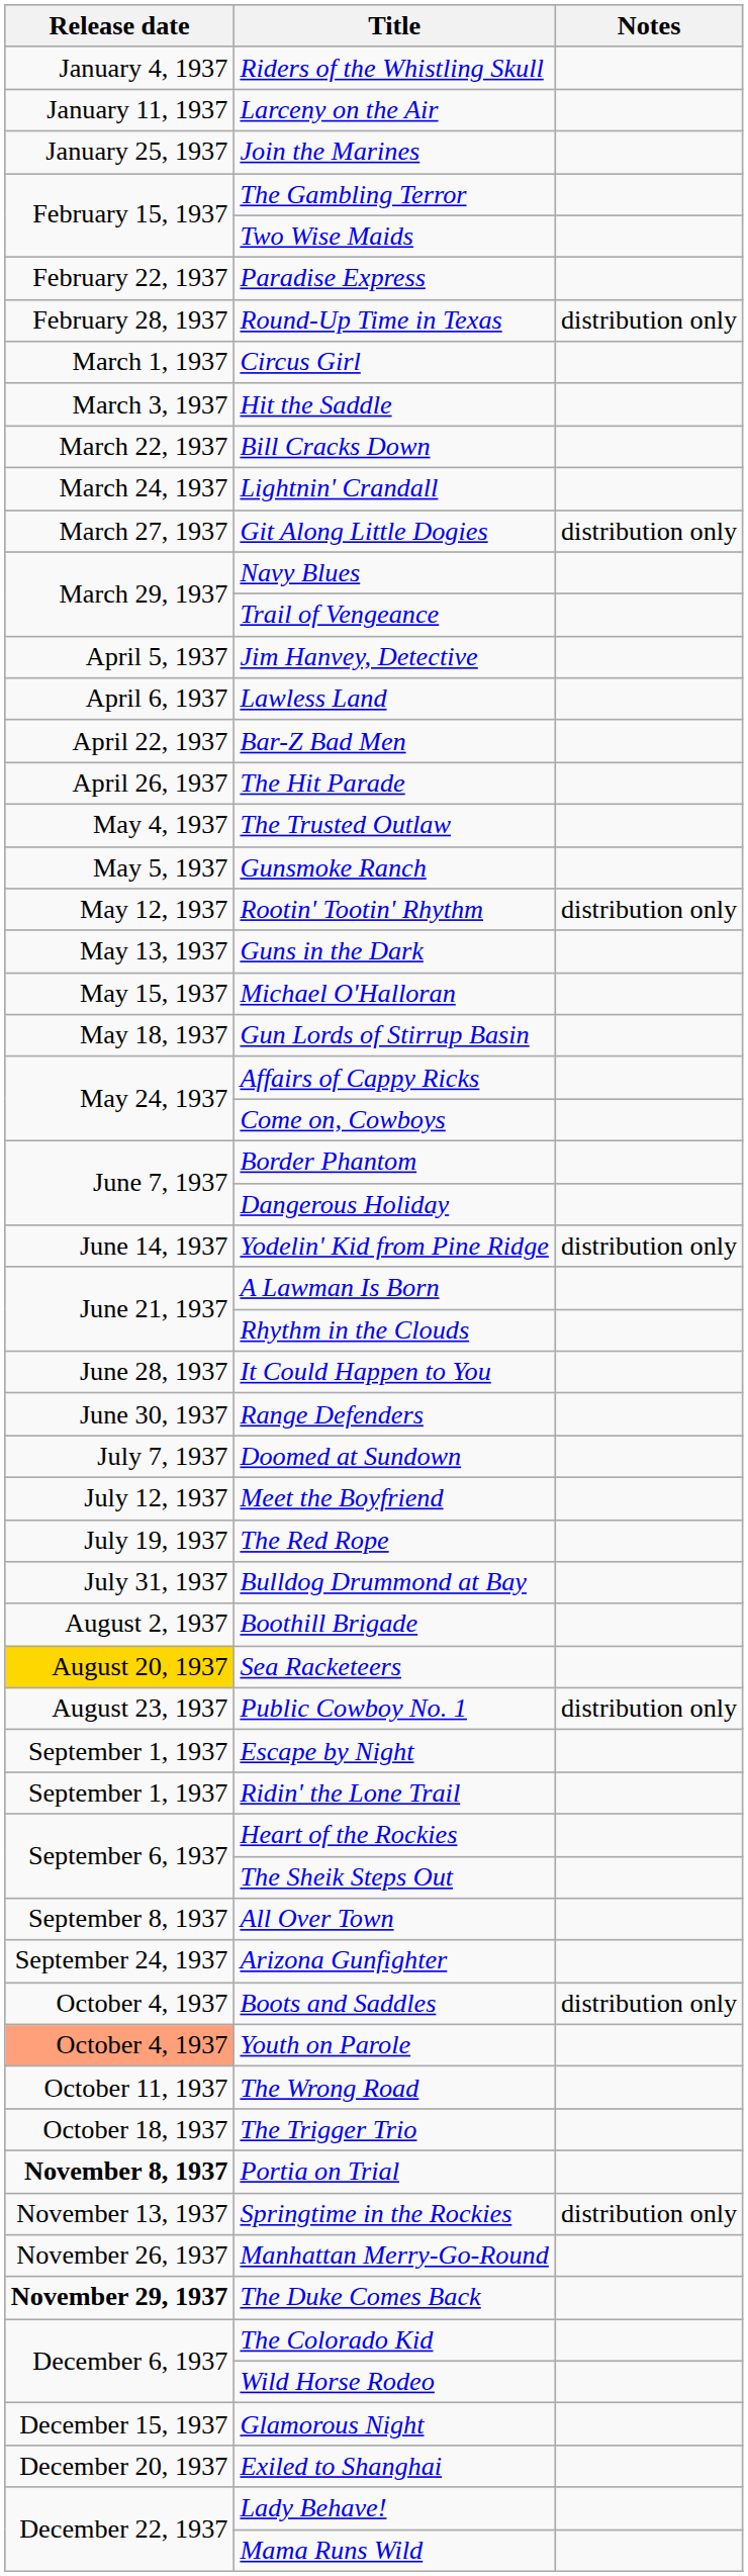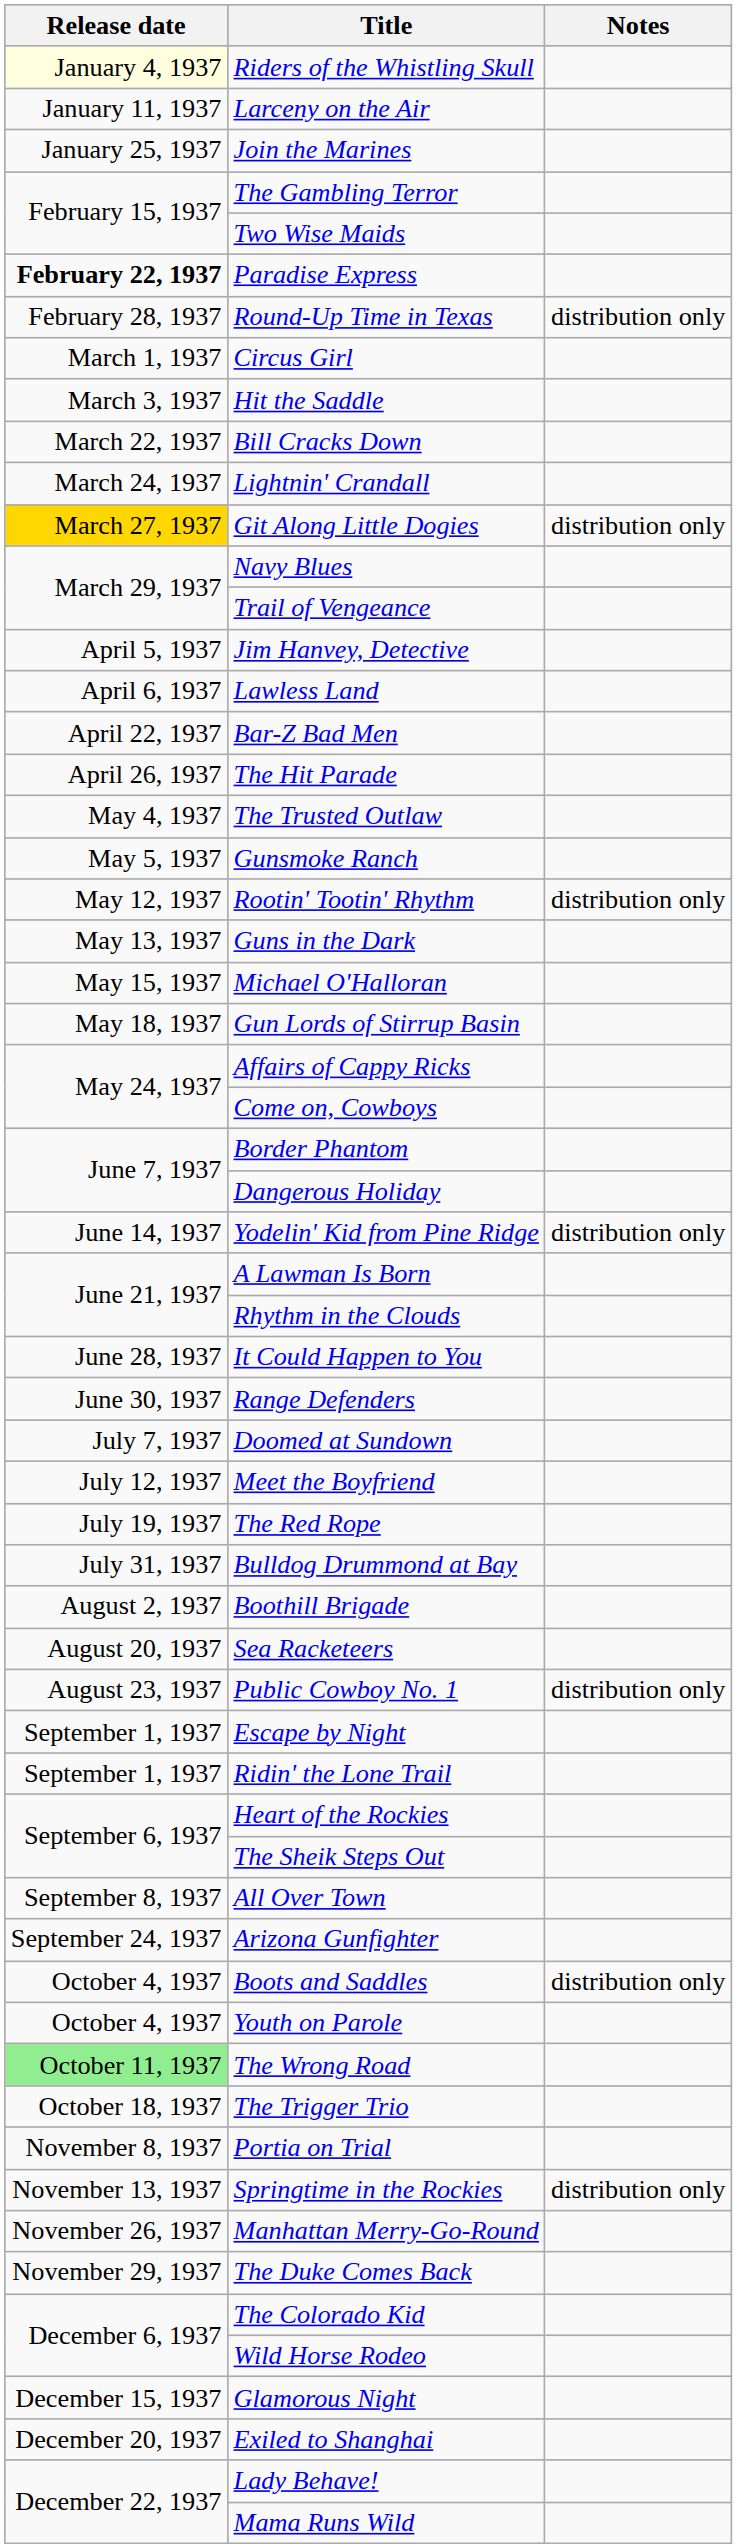Riders of the Whistling Skull | Release date: no background -> lightyellow background
Paradise Express | Release date: normal -> bold
Git Along Little Dogies | Release date: no background -> gold background
Sea Racketeers | Release date: gold background -> no background
Youth on Parole | Release date: lightsalmon background -> no background
The Wrong Road | Release date: no background -> lightgreen background
Portia on Trial | Release date: bold -> normal
The Duke Comes Back | Release date: bold -> normal
